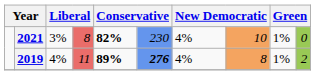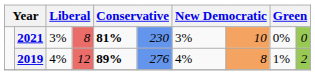2021 | column 5: 82% -> 81%
2021 | column 7: 4% -> 3%
2021 | column 9: 1% -> 0%
2019 | column 4: 11 -> 12
2019 | column 6: bold -> normal
